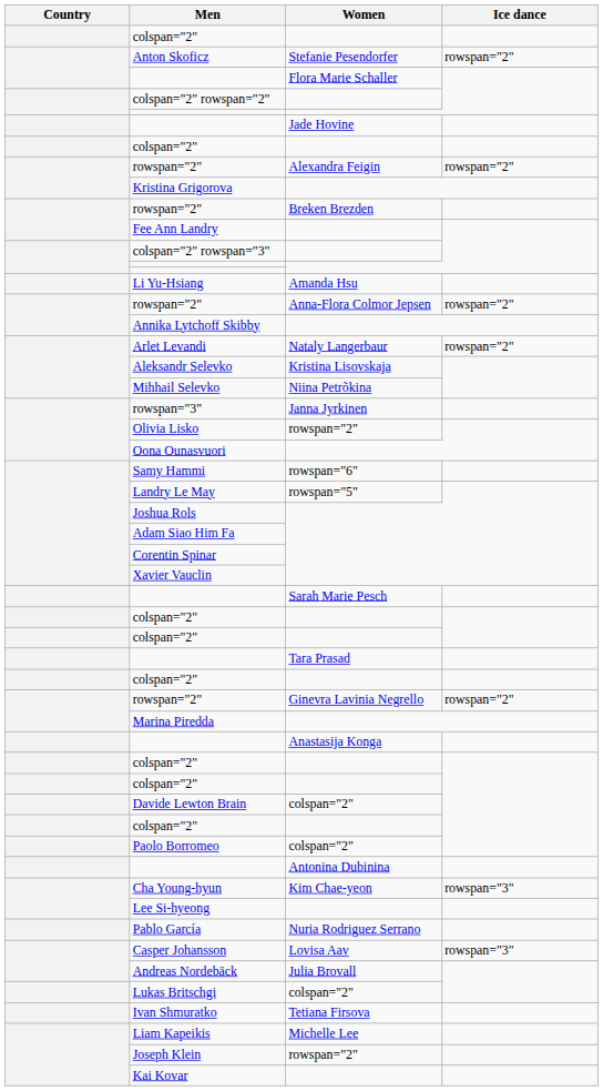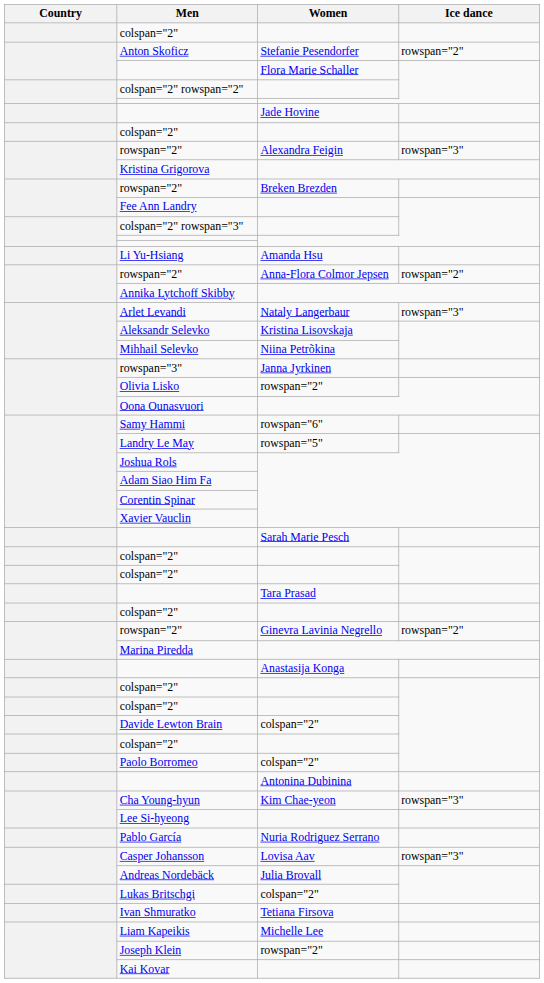rowspan="2" / Alexandra Feigin | Ice dance: rowspan="2" -> rowspan="3"
Arlet Levandi | Ice dance: rowspan="2" -> rowspan="3"
